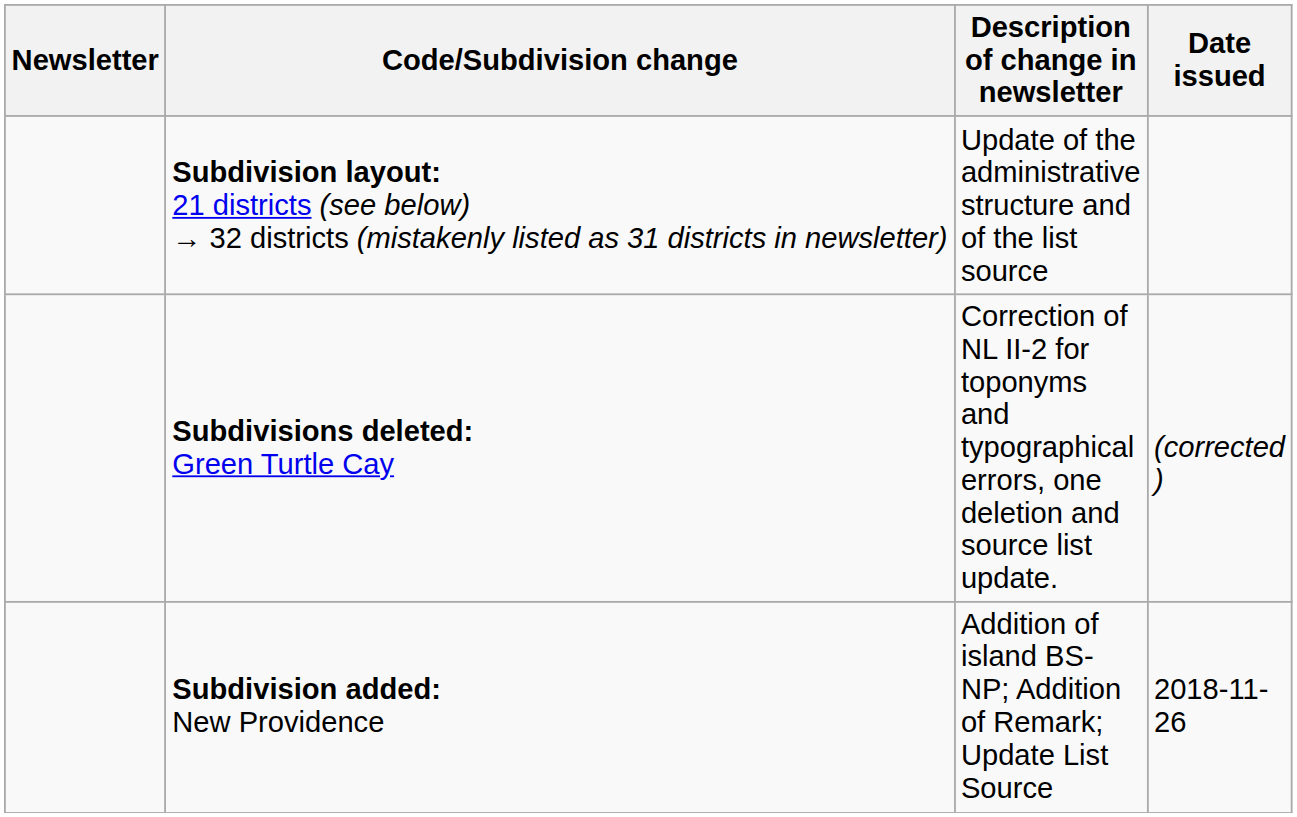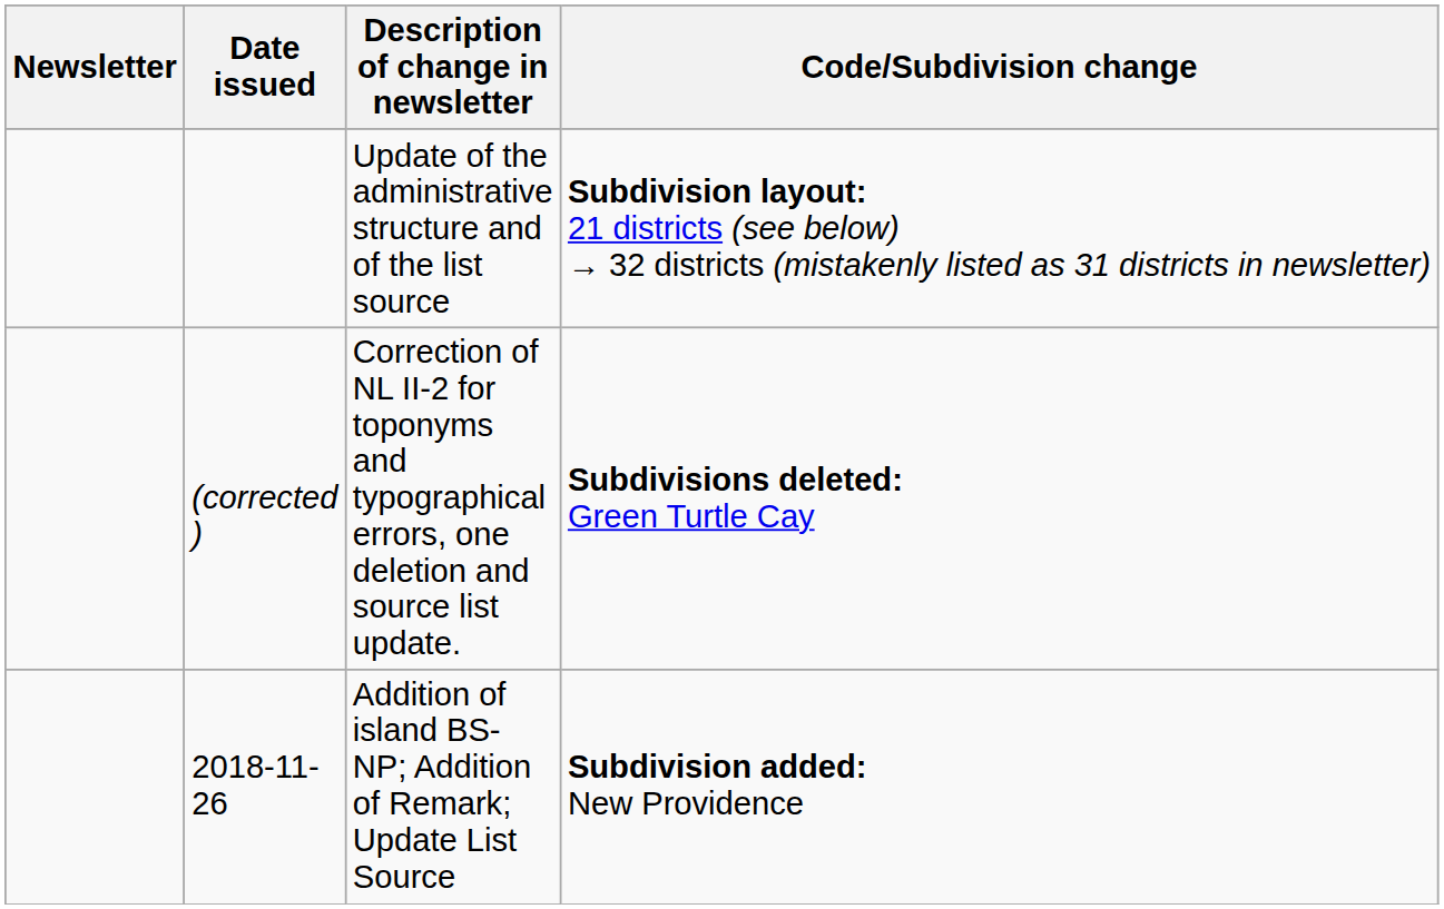columns swapped: Date issued <-> Code/Subdivision change
